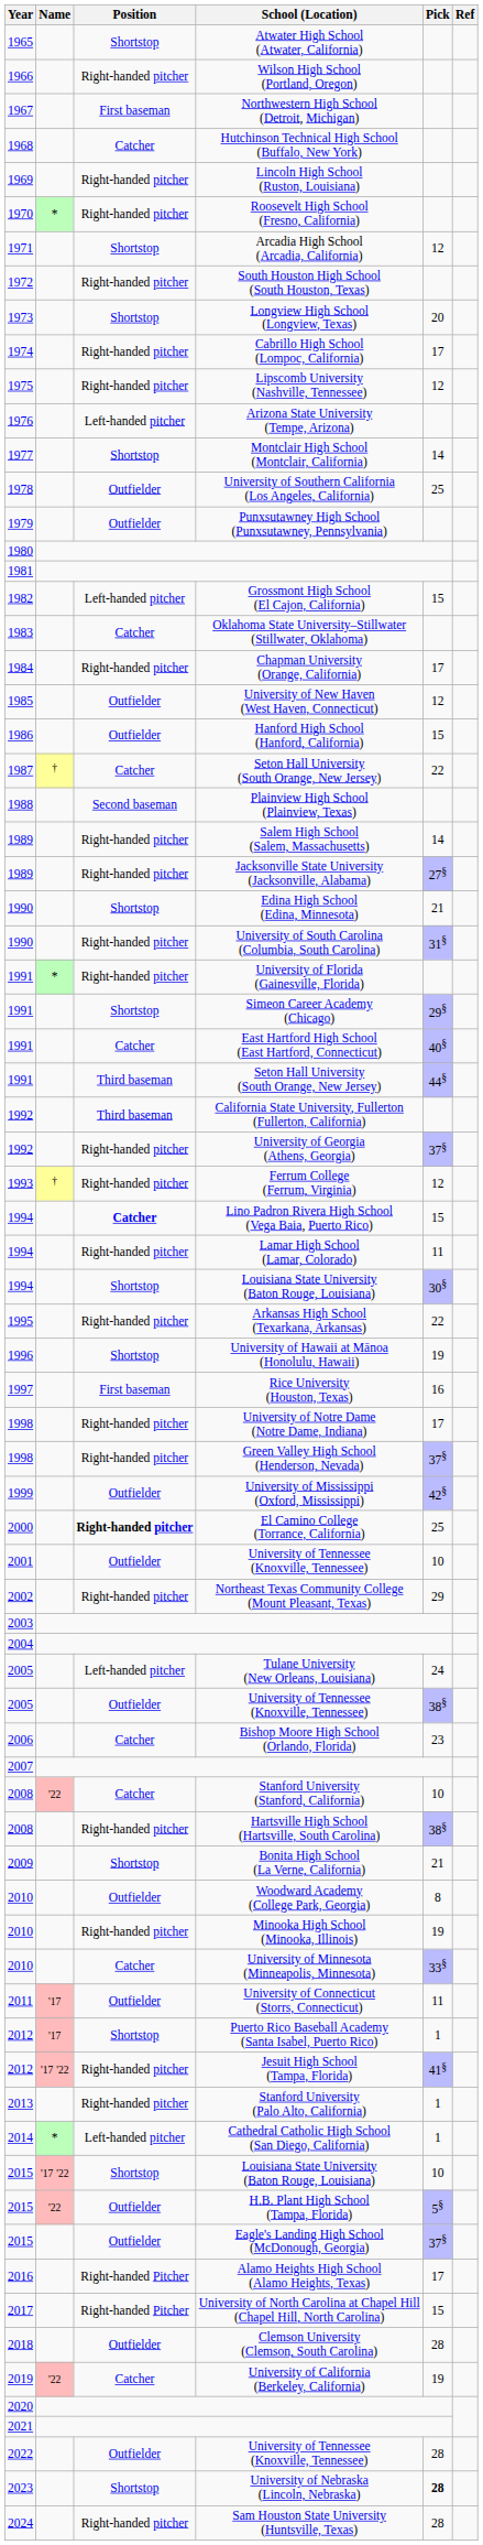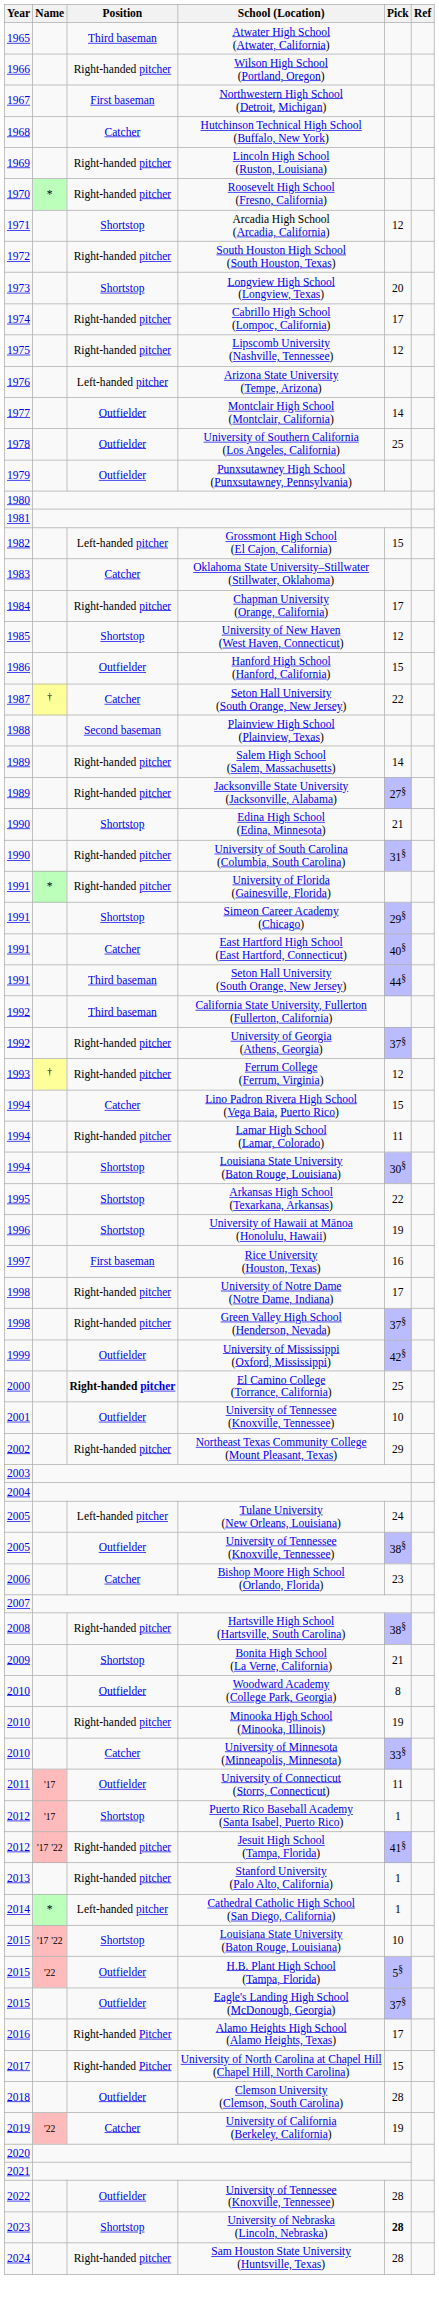Atwater High School (Atwater, California) | Position: Shortstop -> Third baseman
Montclair High School (Montclair, California) | Position: Shortstop -> Outfielder
University of New Haven (West Haven, Connecticut) | Position: Outfielder -> Shortstop
Lino Padron Rivera High School (Vega Baia, Puerto Rico) | Position: bold -> normal
Arkansas High School (Texarkana, Arkansas) | Position: Right-handed pitcher -> Shortstop
- row: 2008 | '22 | Catcher | Stanford University (Stanford, California) | 10
